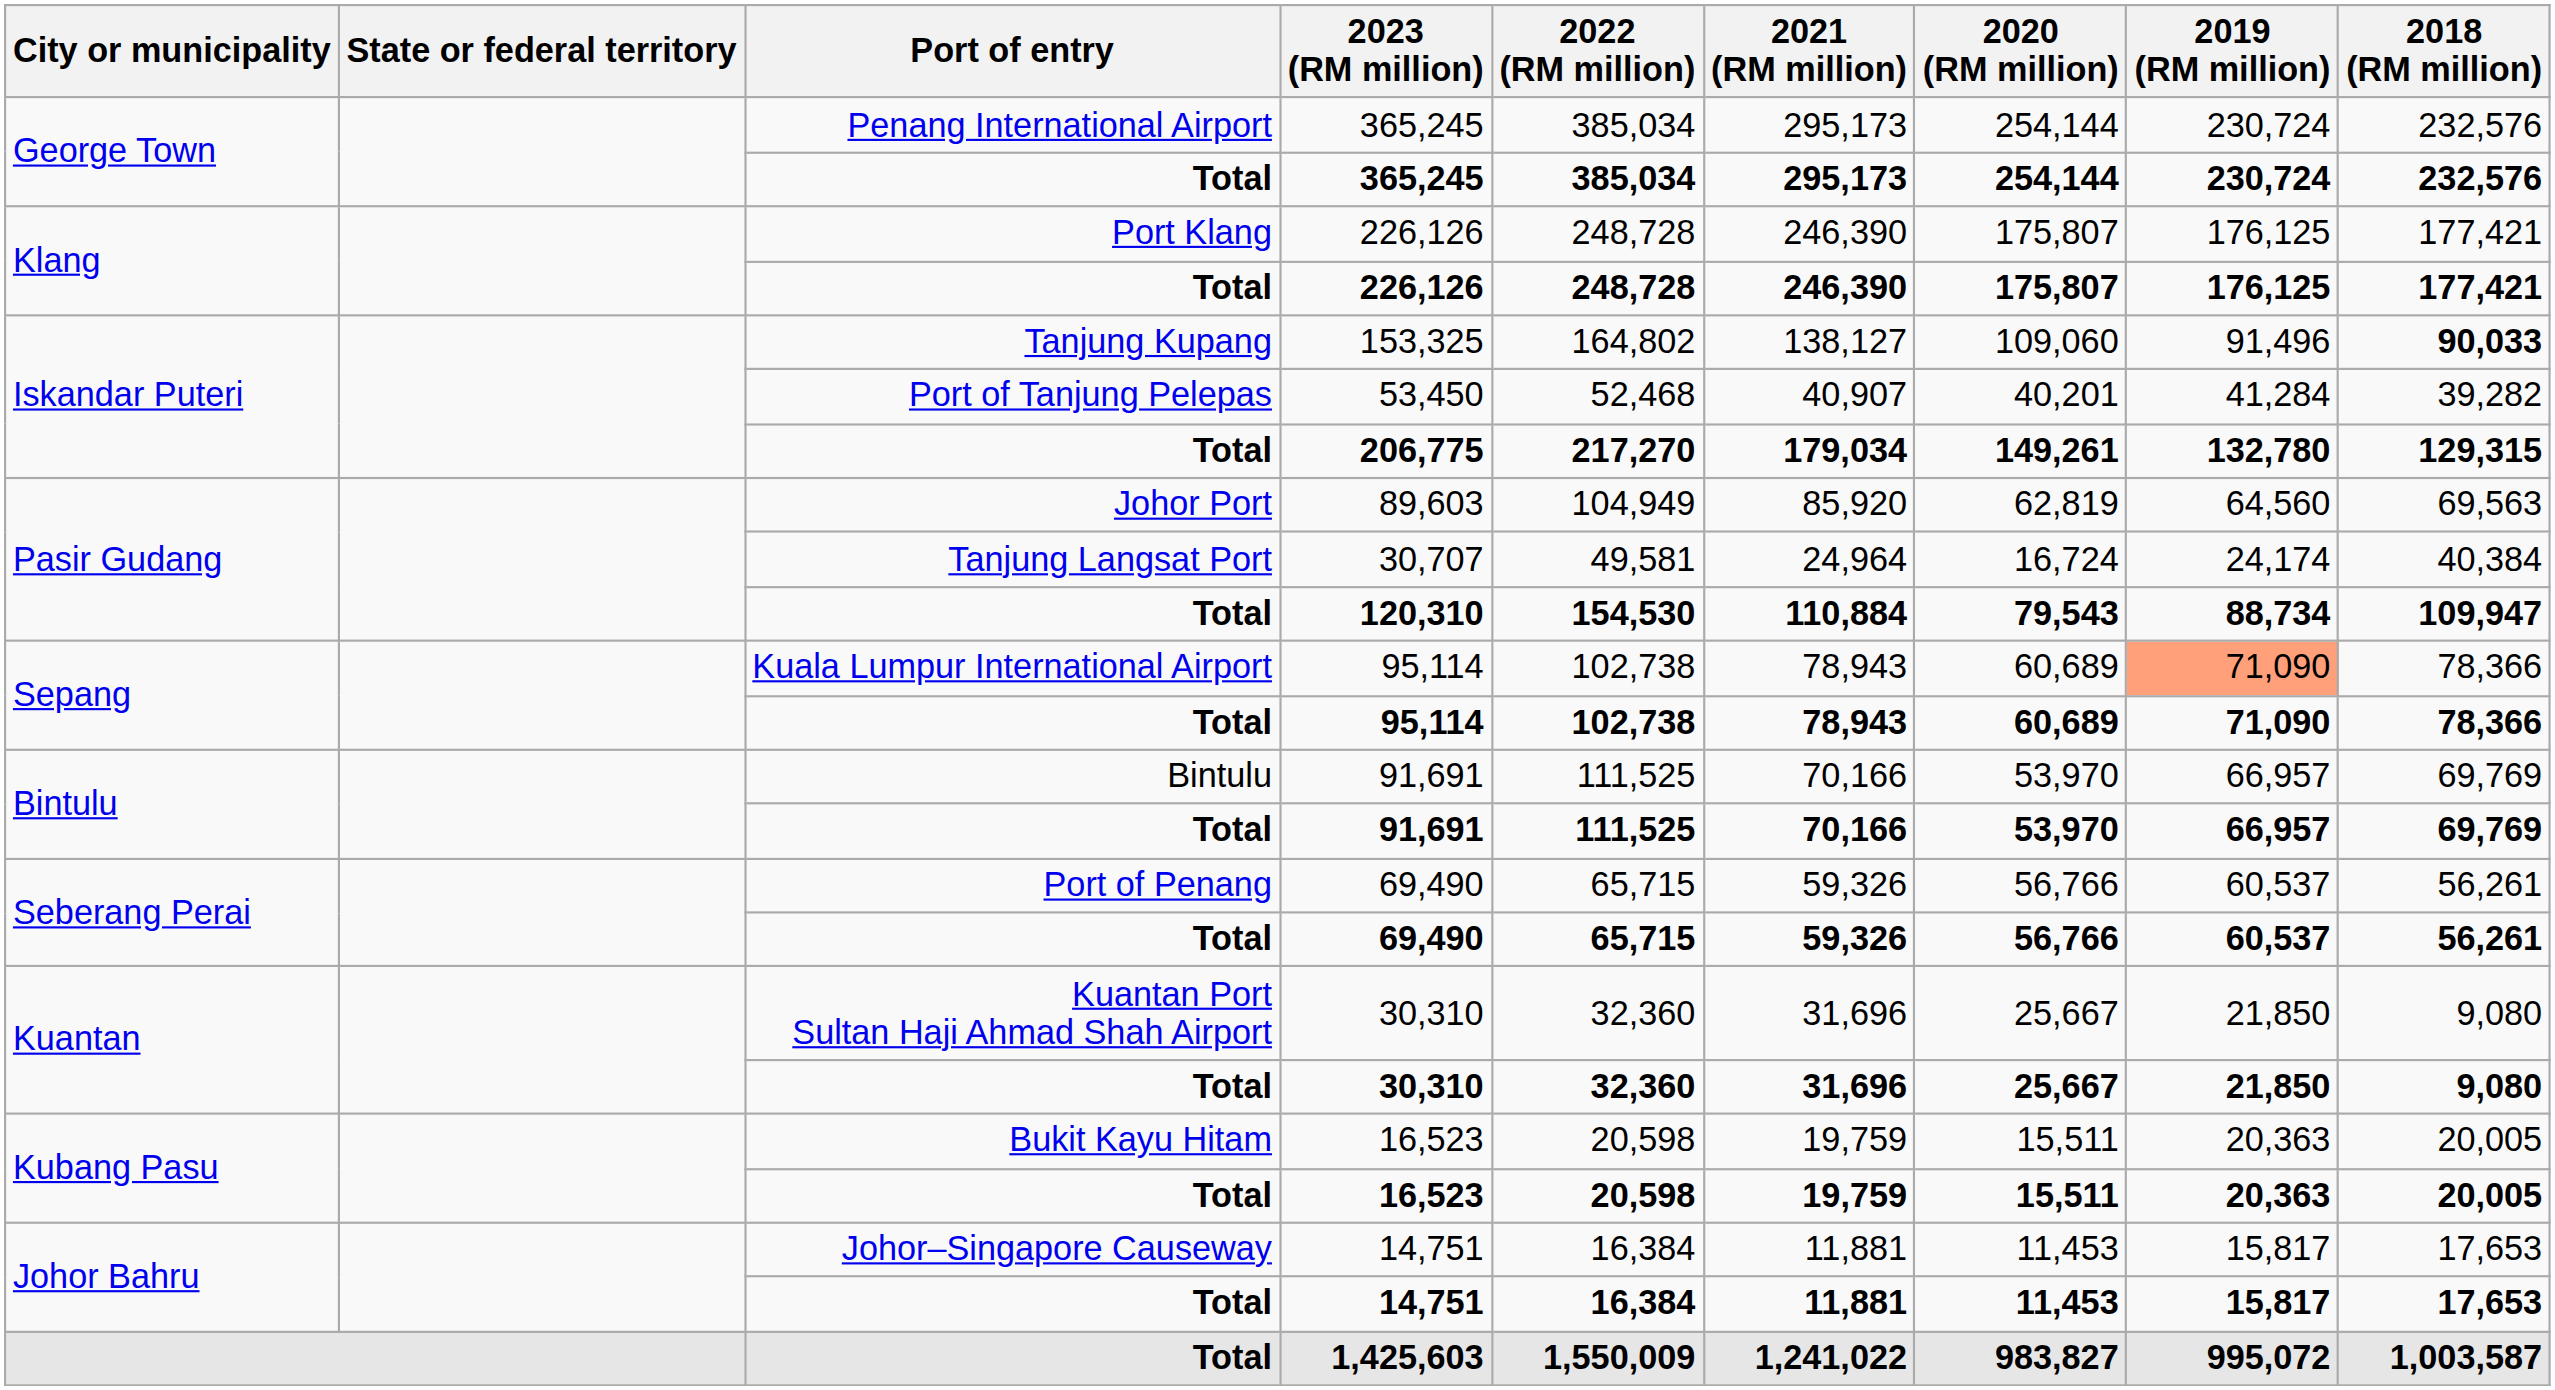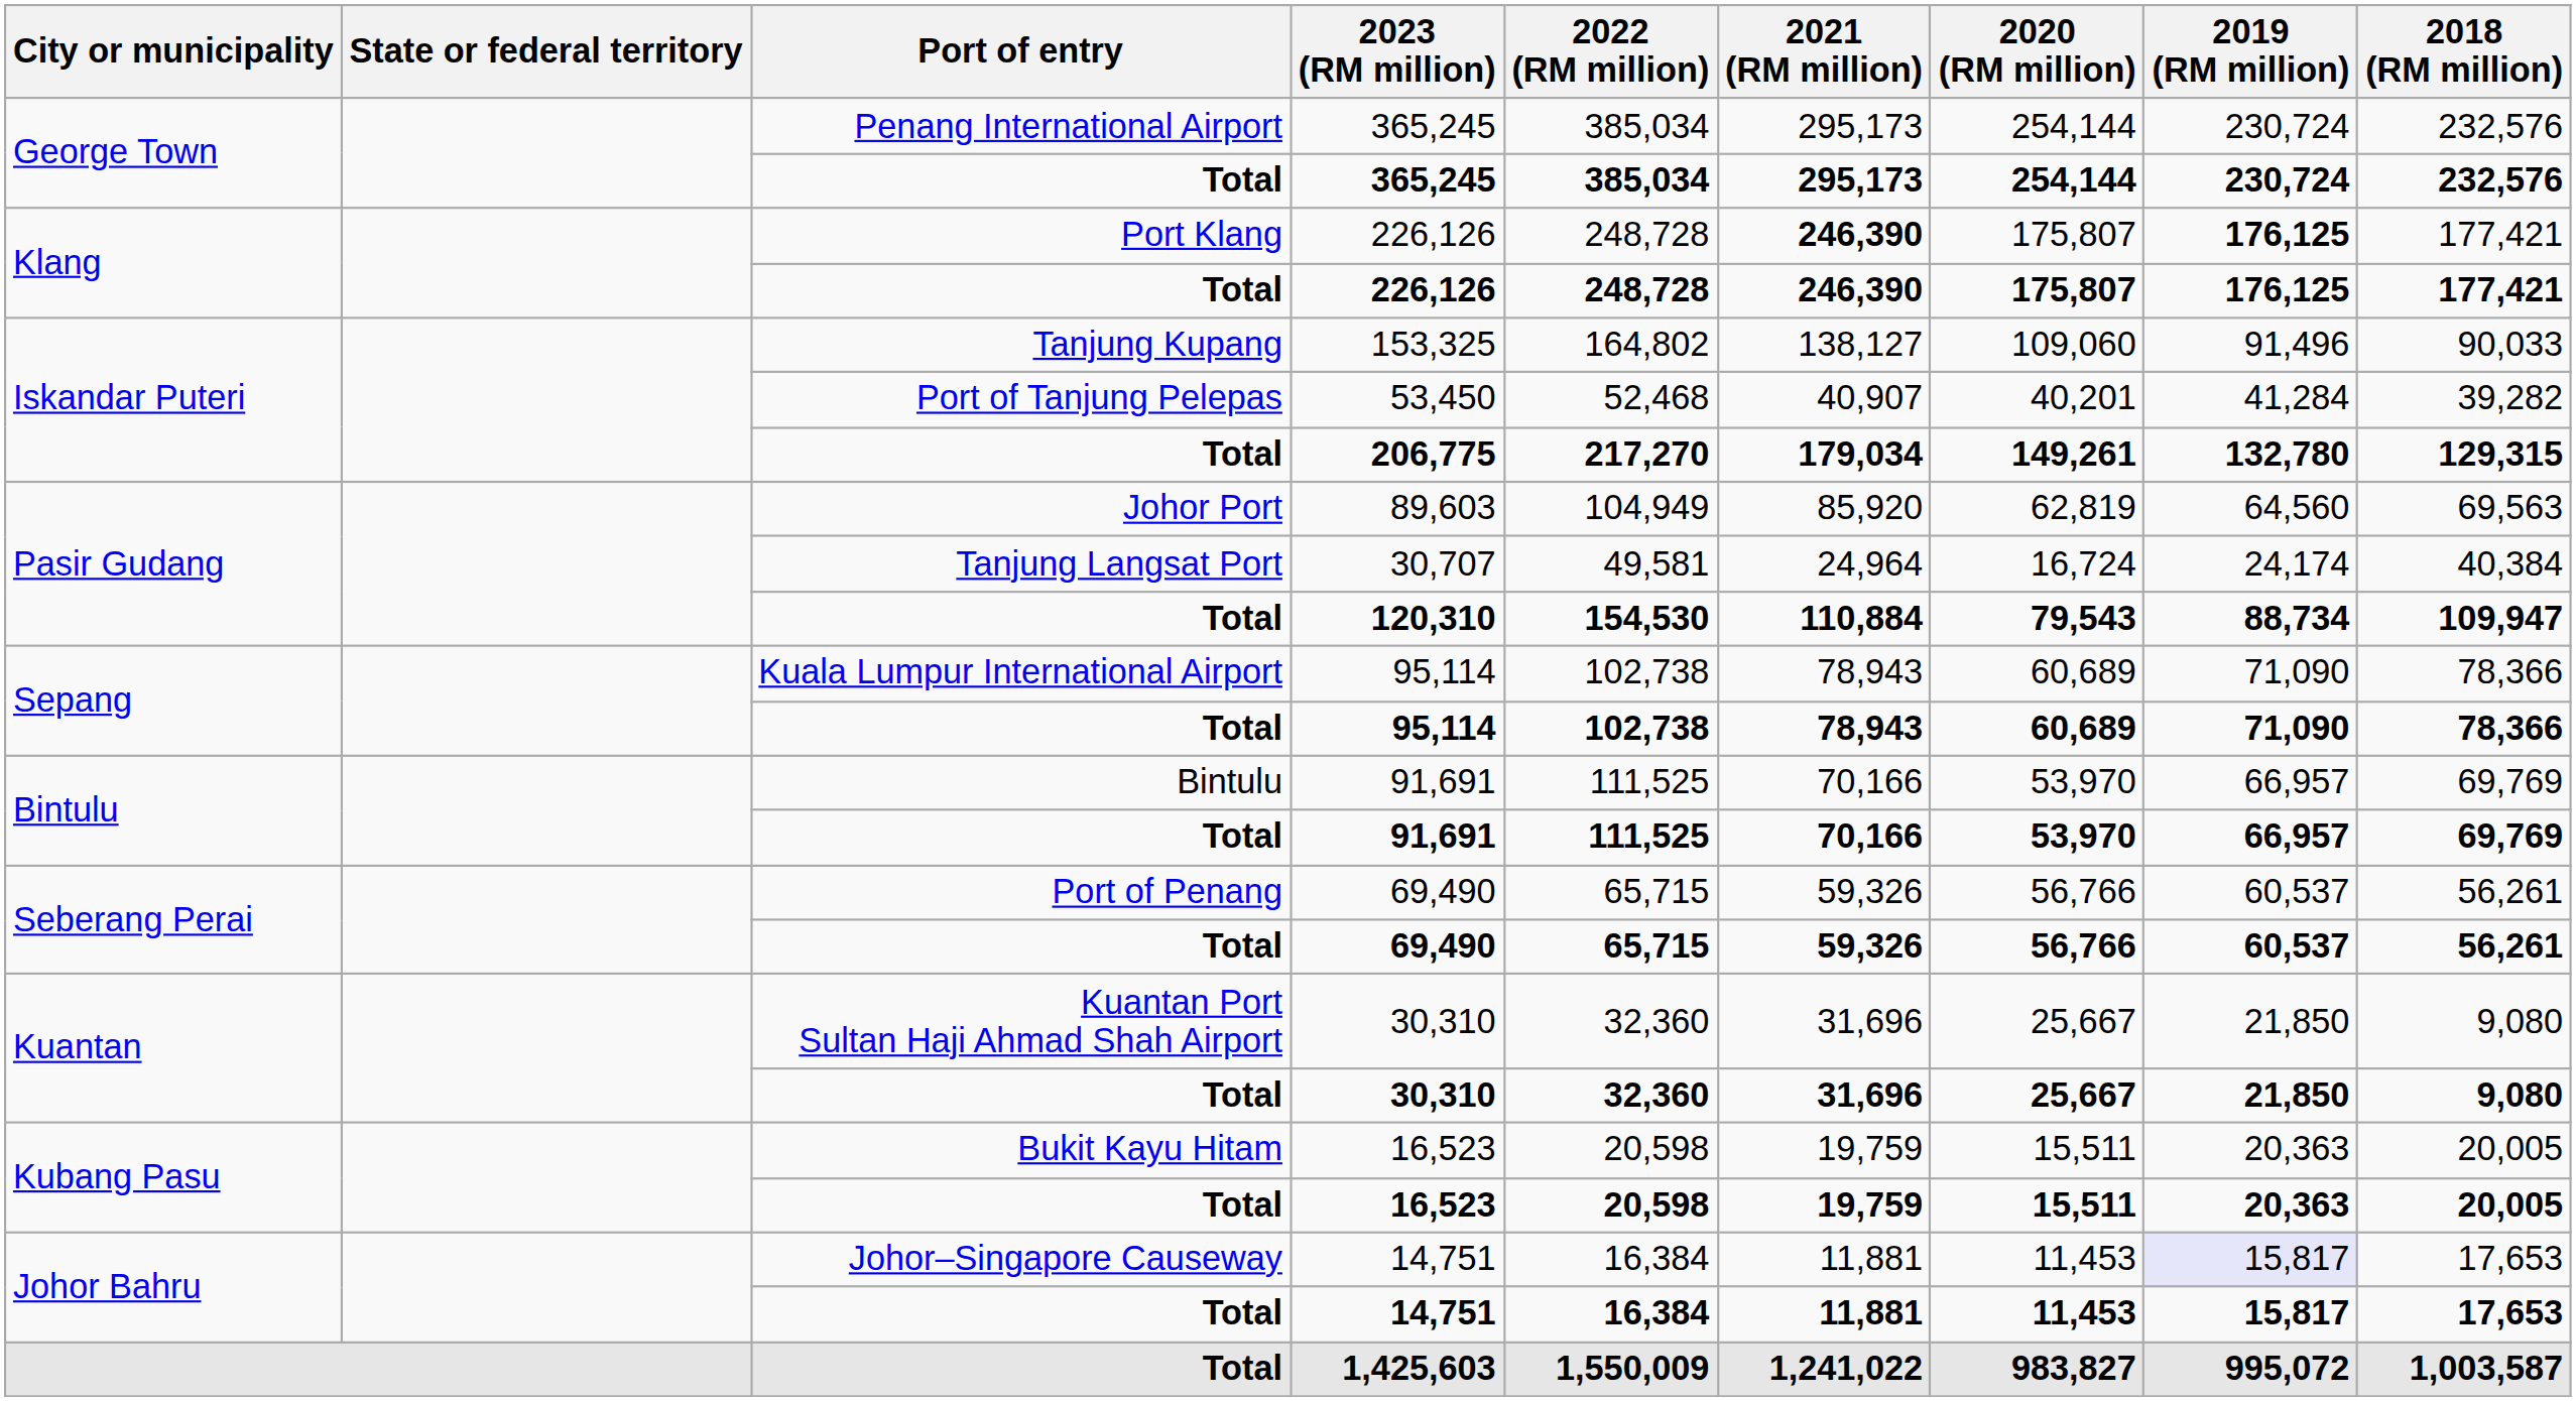Port Klang / 226,126 | 2021 (RM million): normal -> bold
Port Klang / 226,126 | 2019 (RM million): normal -> bold
153,325 | 2018 (RM million): bold -> normal
Kuala Lumpur International Airport / 95,114 | 2019 (RM million): lightsalmon background -> no background
Johor–Singapore Causeway / 14,751 | 2019 (RM million): no background -> lavender background
